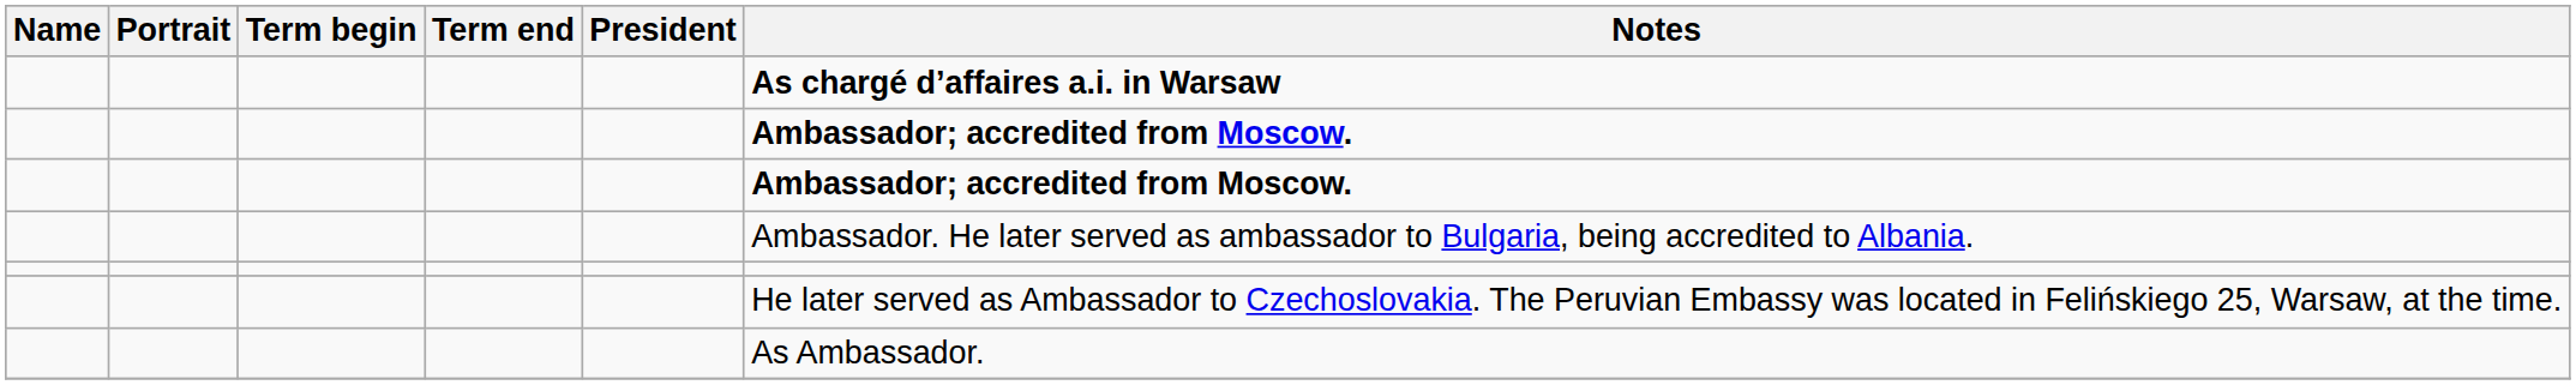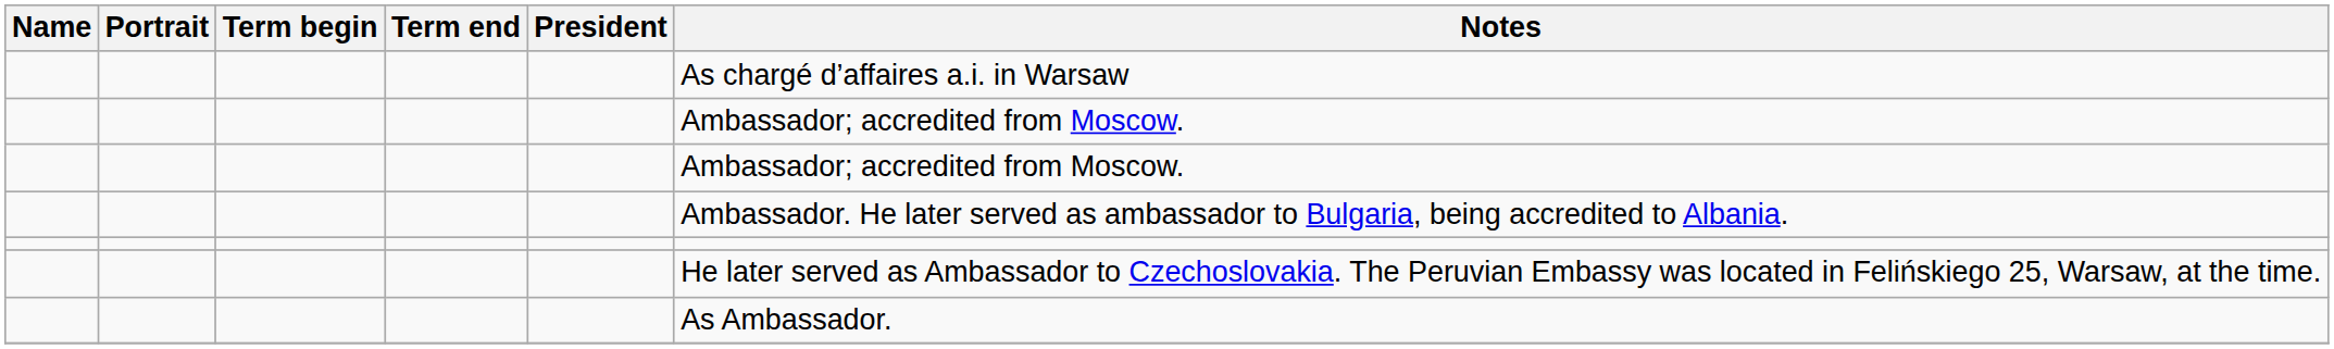row 2 | Notes: bold -> normal
row 3 | Notes: bold -> normal
row 4 | Notes: bold -> normal
